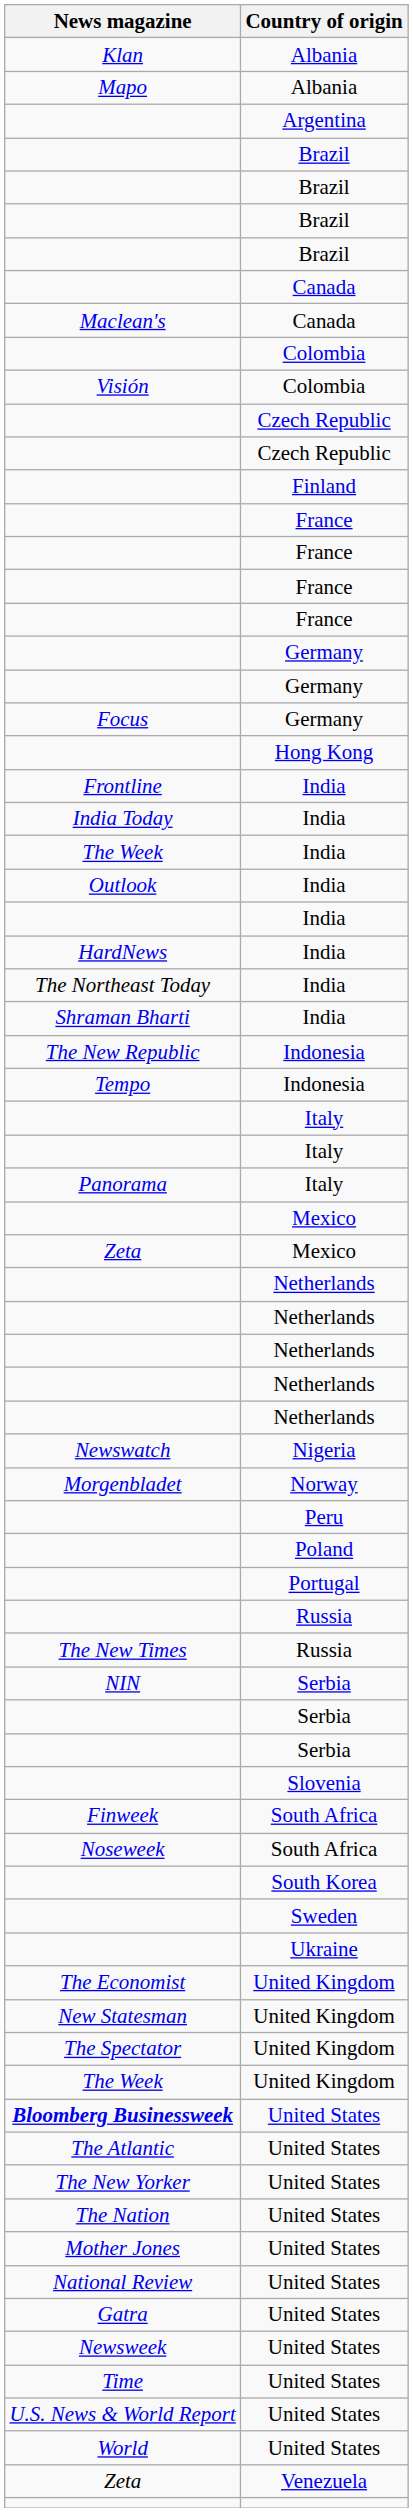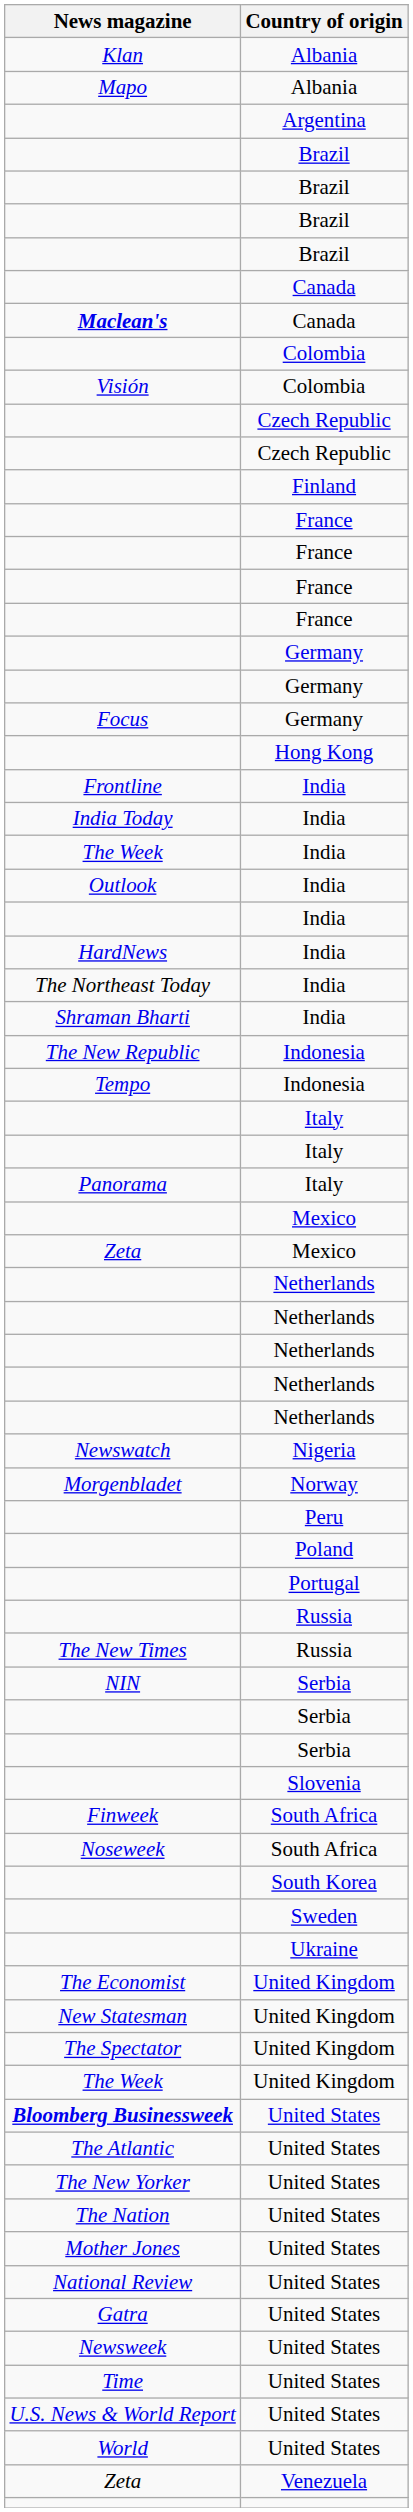row 10 | News magazine: normal -> bold
